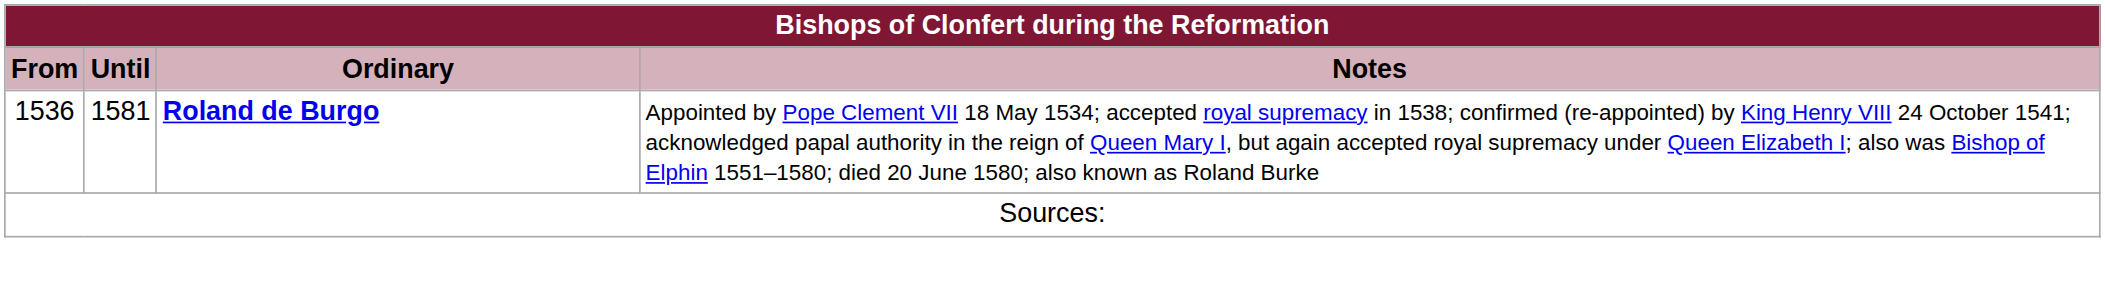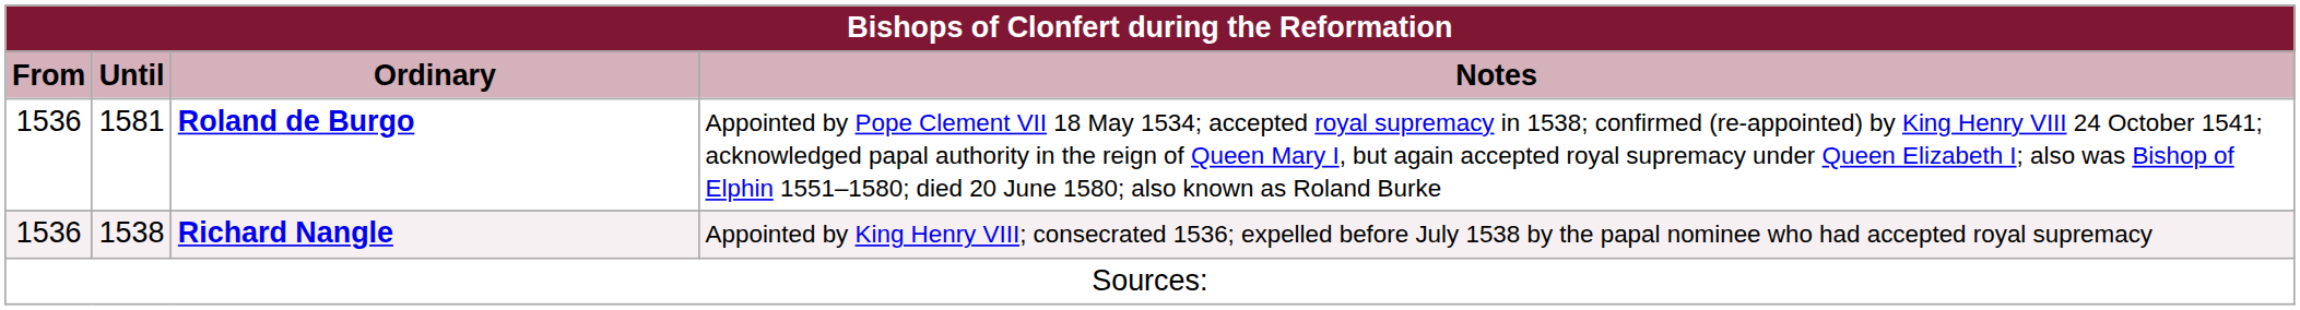+ row: 1536 | 1538 | Richard Nangle | Appointed by King Henry VIII; consecrated 1536; expelled before July 1538 by the papal nominee who had accepted royal supremacy
